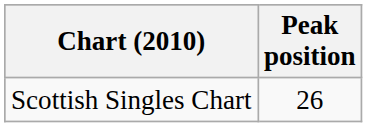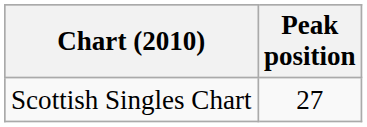Scottish Singles Chart | Peak position: 26 -> 27
